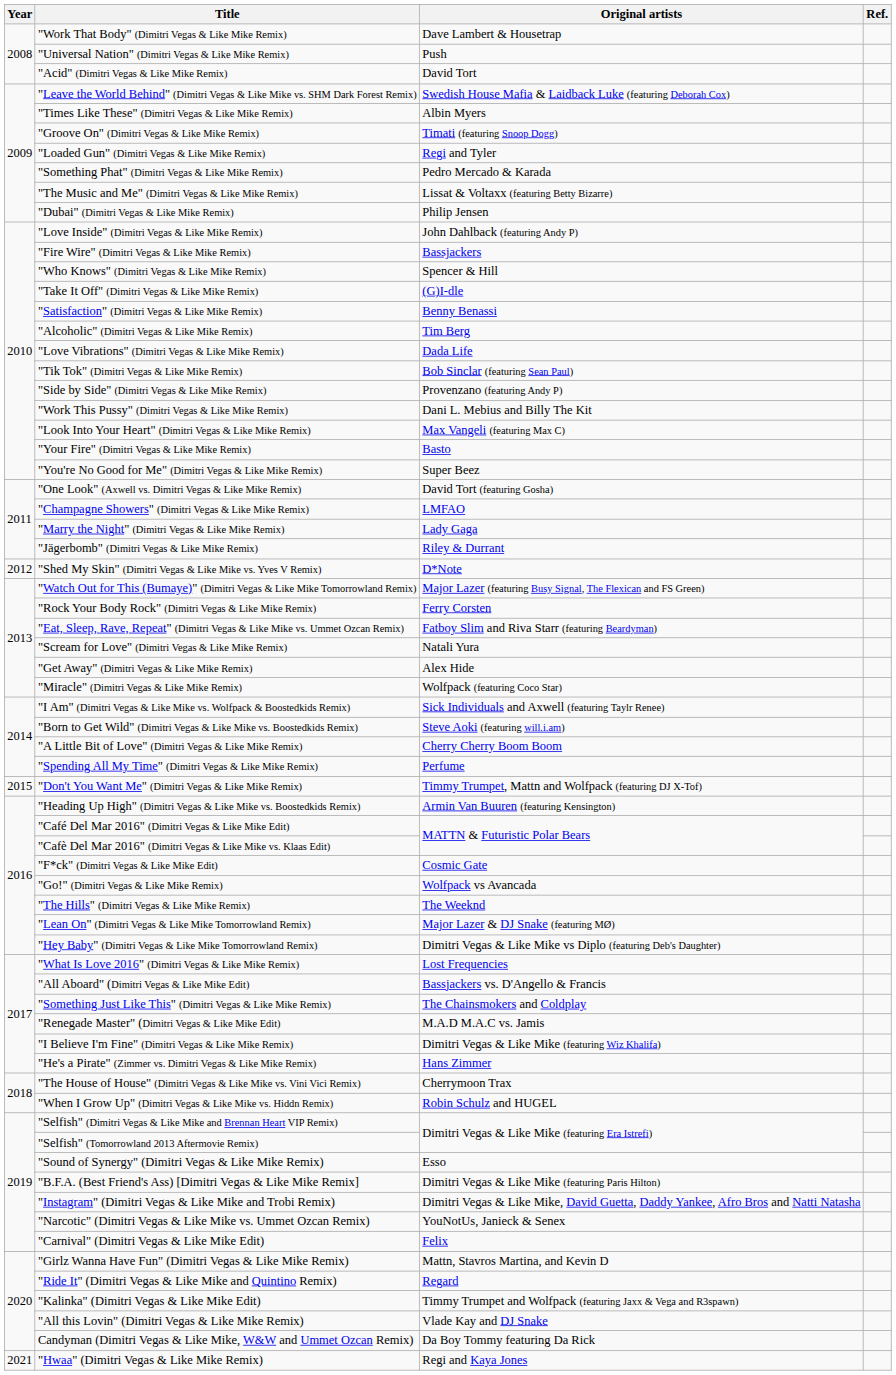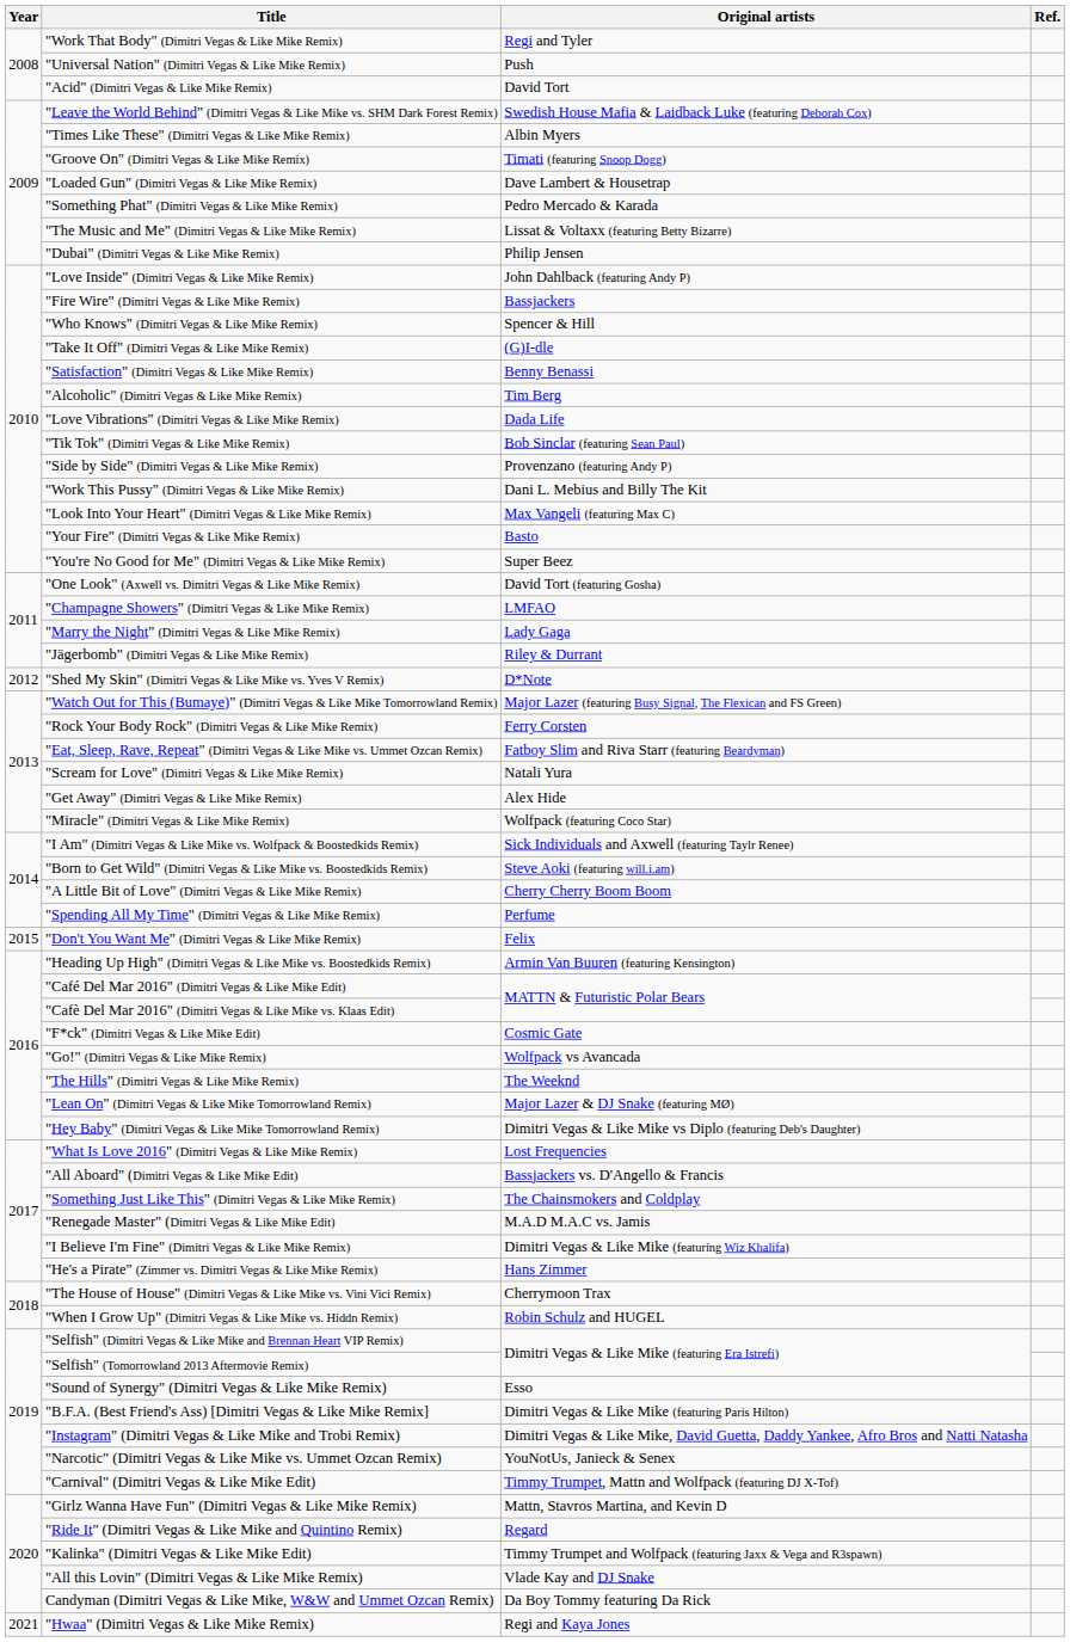"Work That Body" (Dimitri Vegas & Like Mike Remix) | Original artists: Dave Lambert & Housetrap -> Regi and Tyler
"Loaded Gun" (Dimitri Vegas & Like Mike Remix) | Original artists: Regi and Tyler -> Dave Lambert & Housetrap
"Don't You Want Me" (Dimitri Vegas & Like Mike Remix) | Original artists: Timmy Trumpet, Mattn and Wolfpack (featuring DJ X-Tof) -> Felix
"Carnival" (Dimitri Vegas & Like Mike Edit) | Original artists: Felix -> Timmy Trumpet, Mattn and Wolfpack (featuring DJ X-Tof)
